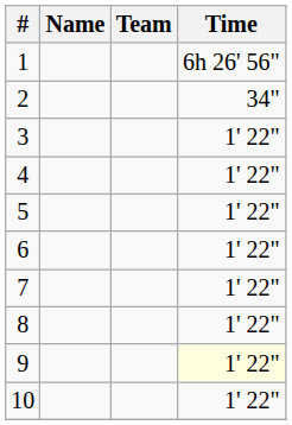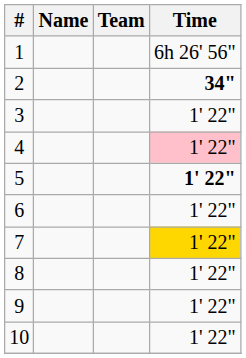2 | Time: normal -> bold
4 | Time: no background -> pink background
5 | Time: normal -> bold
7 | Time: no background -> gold background
9 | Time: lightyellow background -> no background
